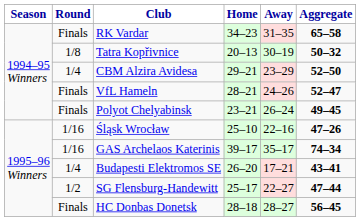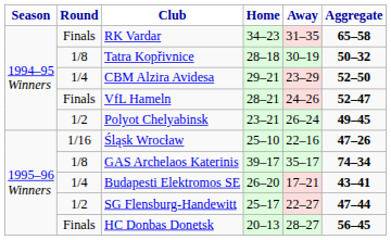Tatra Kopřivnice | Home: 20–13 -> 28–18
Polyot Chelyabinsk | Round: Finals -> 1/2
GAS Archelaos Katerinis | Round: 1/16 -> 1/8
HC Donbas Donetsk | Home: 28–18 -> 20–13
